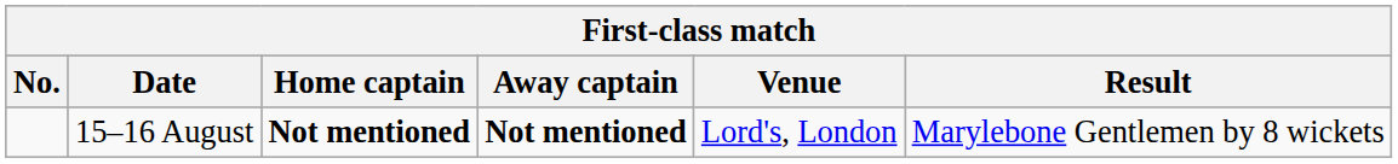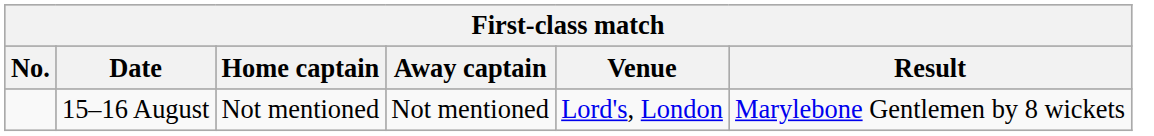15–16 August | Home captain: bold -> normal
15–16 August | Away captain: bold -> normal
